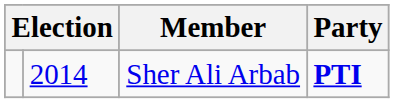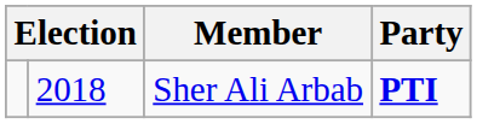Sher Ali Arbab | column 2: 2014 -> 2018
